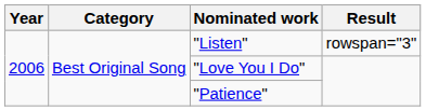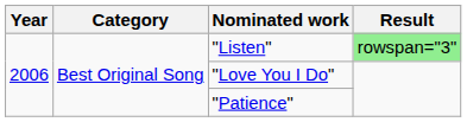"Listen" | Result: no background -> lightgreen background
